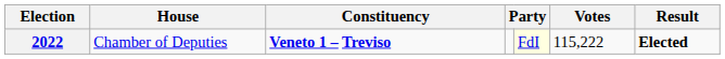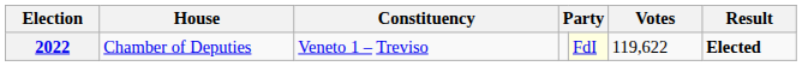2022 | Constituency: bold -> normal
2022 | Votes: 115,222 -> 119,622
